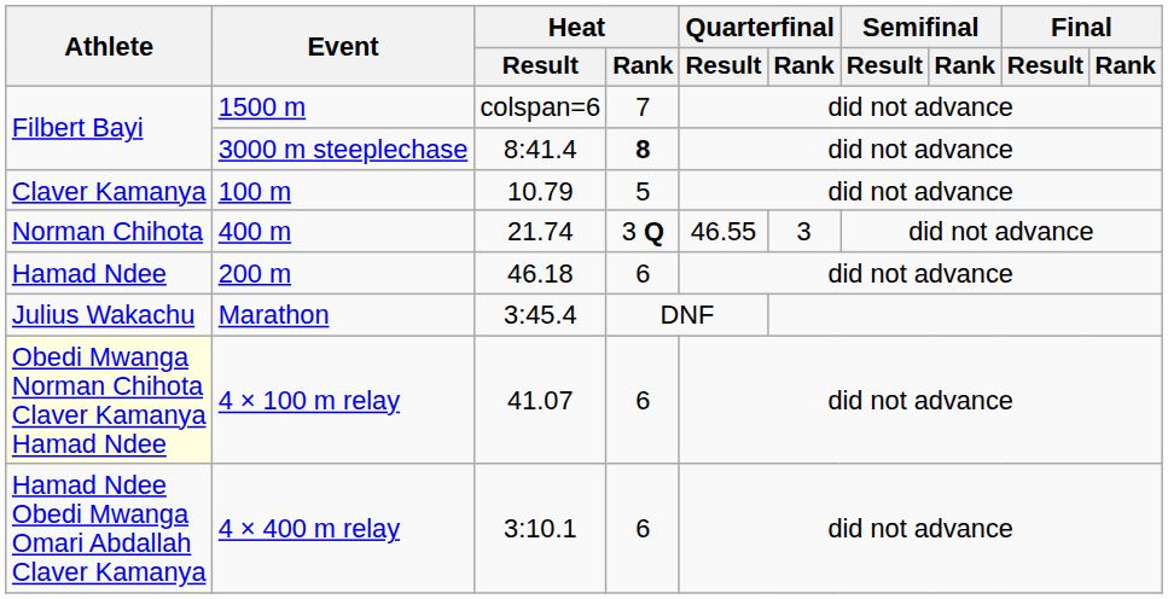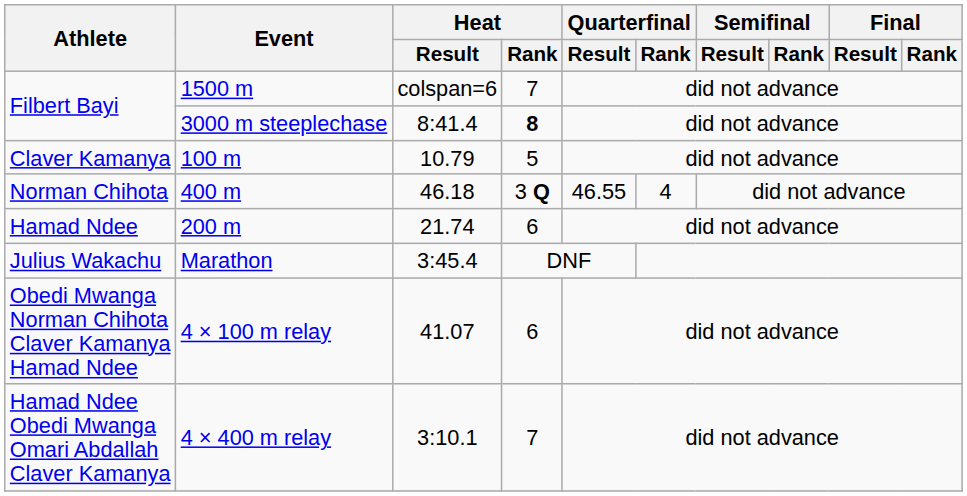400 m | Heat / Result: 21.74 -> 46.18
400 m | Quarterfinal / Rank: 3 -> 4
200 m | Heat / Result: 46.18 -> 21.74
4 × 100 m relay | Athlete: lightyellow background -> no background
4 × 400 m relay | Heat / Rank: 6 -> 7
